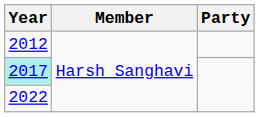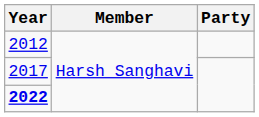2017 | Year: paleturquoise background -> no background
2022 | Year: normal -> bold
